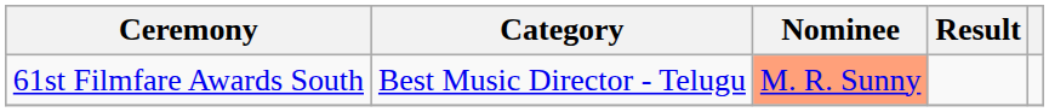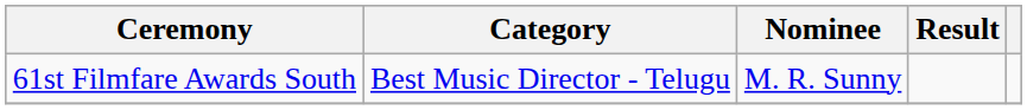61st Filmfare Awards South | Nominee: lightsalmon background -> no background
